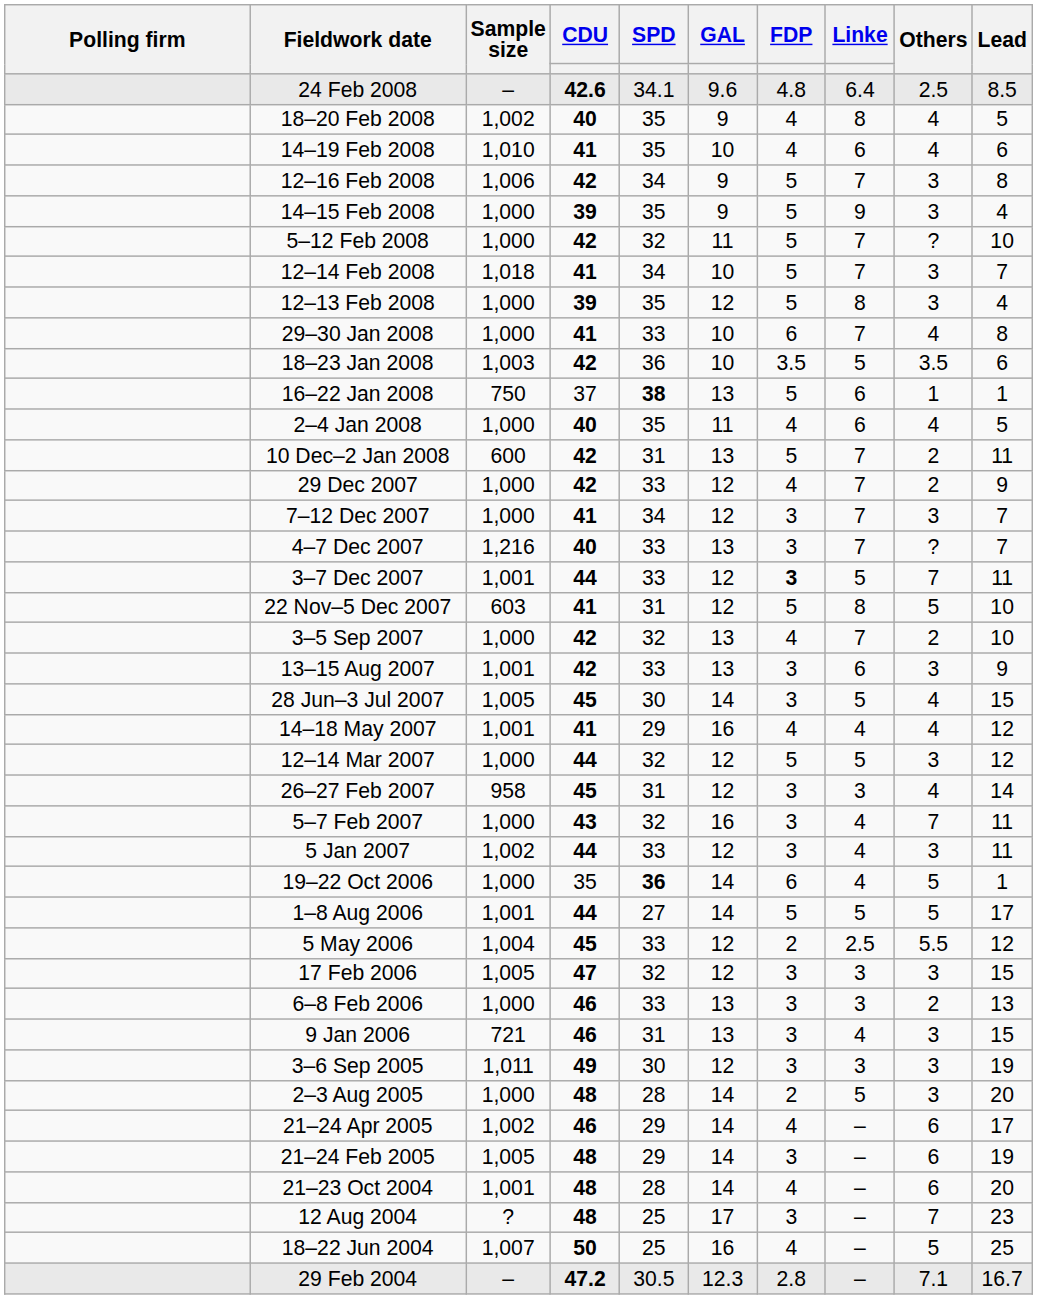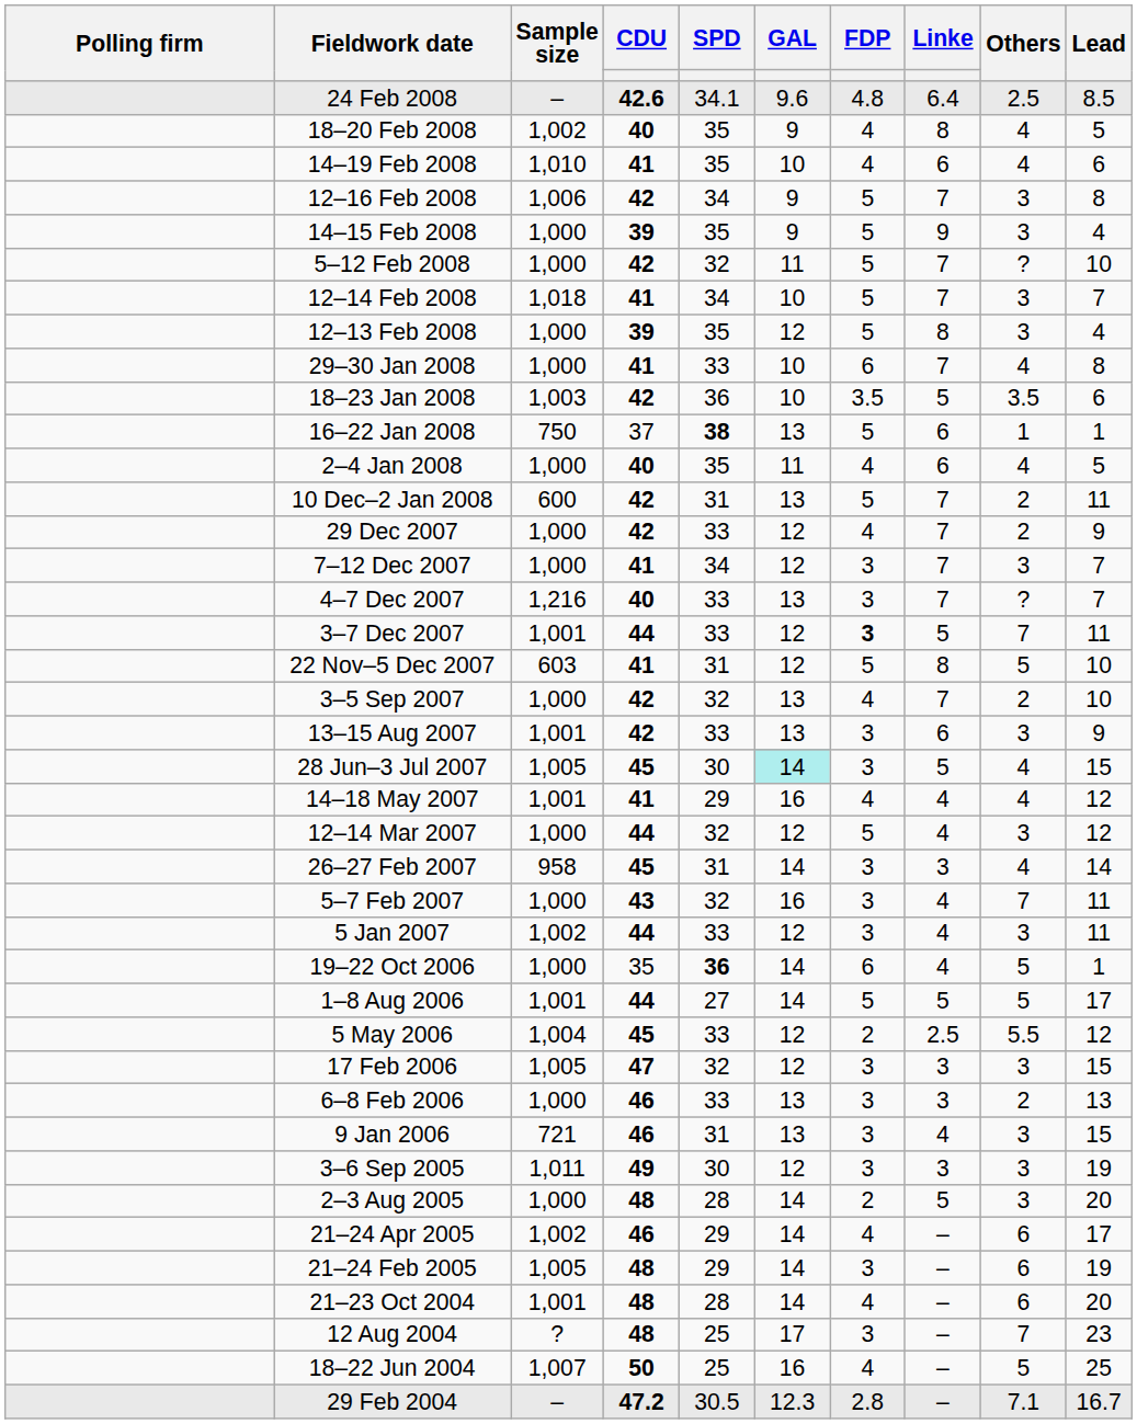28 Jun–3 Jul 2007 | GAL: no background -> paleturquoise background
12–14 Mar 2007 | Linke: 5 -> 4
26–27 Feb 2007 | GAL: 12 -> 14
